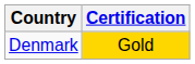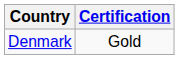Denmark | Certification: gold background -> no background
